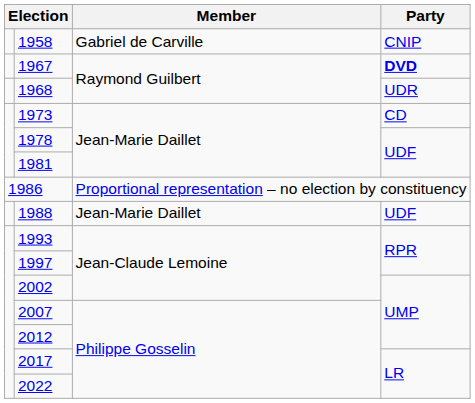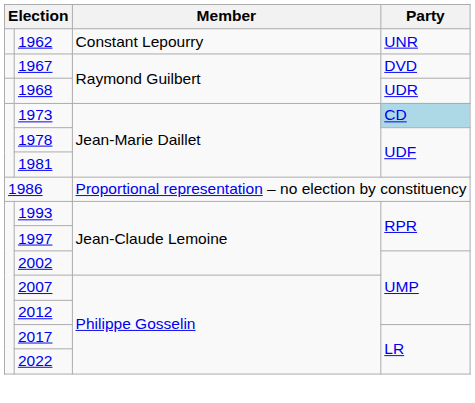- row: 1958 | Gabriel de Carville | CNIP
+ row: 1962 | Constant Lepourry | UNR
1967 | Party: bold -> normal
1973 | Party: no background -> lightblue background
- row: 1988 | Jean-Marie Daillet | UDF
